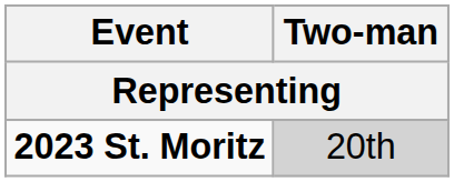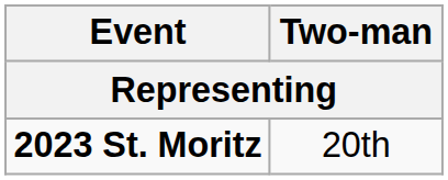2023 St. Moritz | Two-man: lightgrey background -> no background
